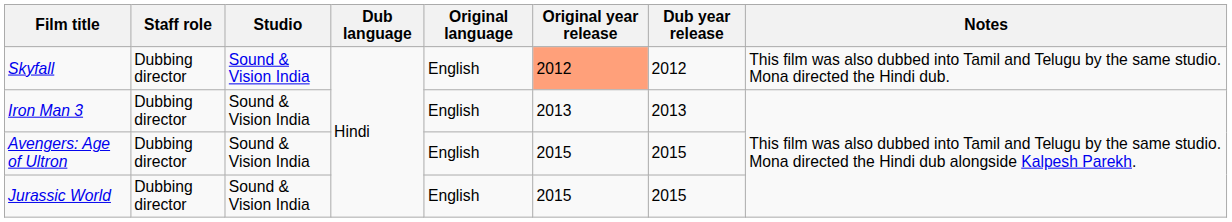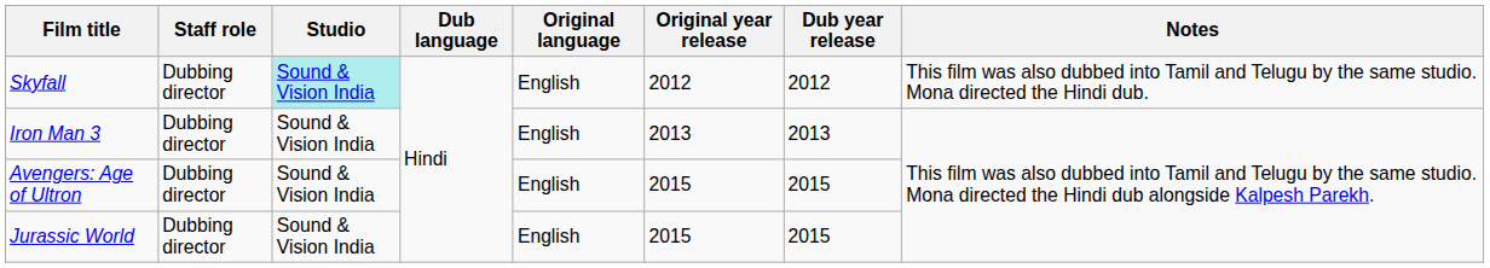Skyfall | Studio: no background -> paleturquoise background
Skyfall | Original year release: lightsalmon background -> no background
